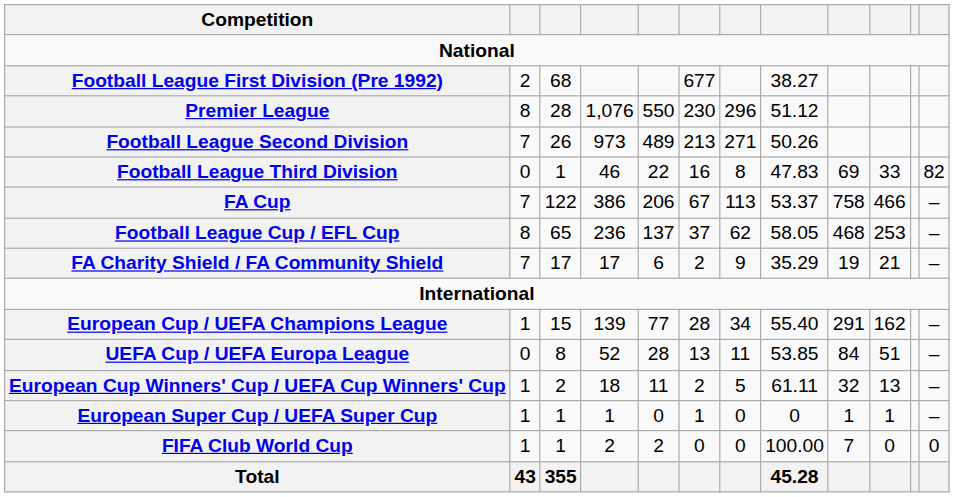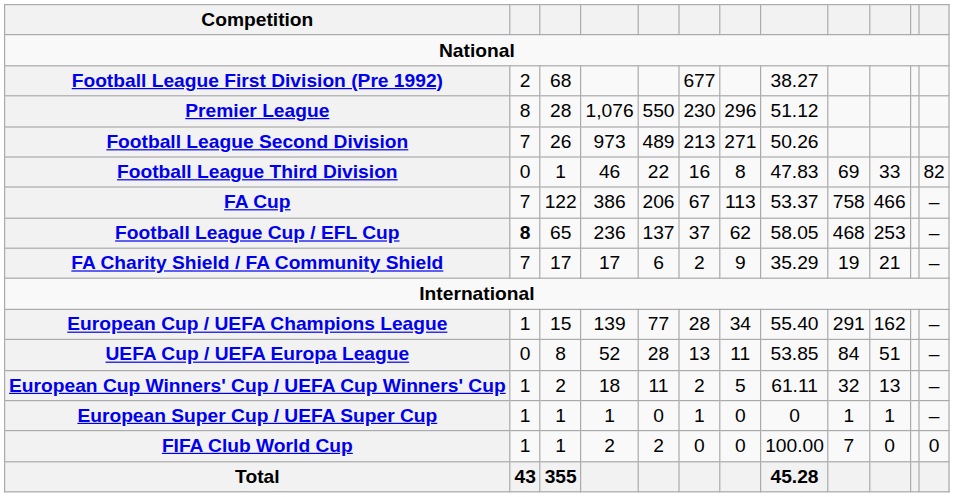Football League Cup / EFL Cup | column 2: normal -> bold
